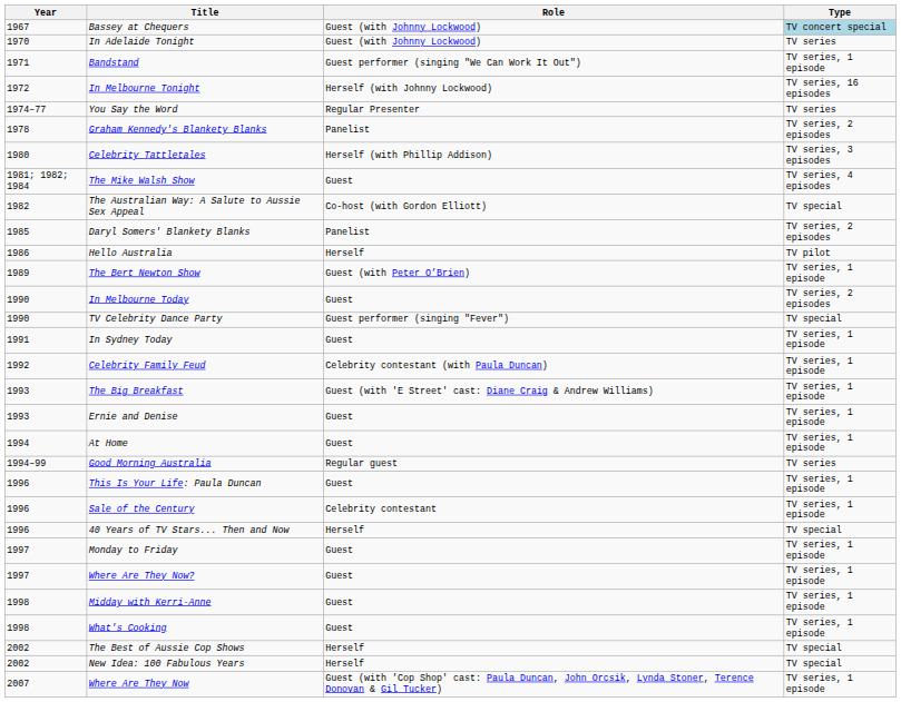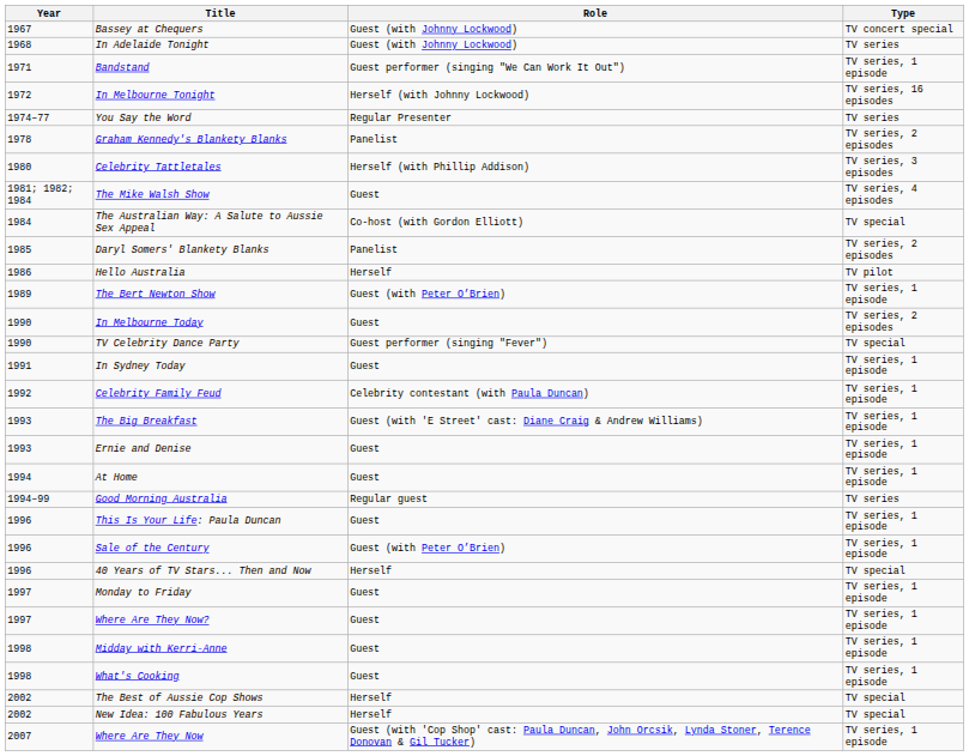Bassey at Chequers | Type: lightblue background -> no background
In Adelaide Tonight | Year: 1970 -> 1968
The Australian Way: A Salute to Aussie Sex Appeal | Year: 1982 -> 1984
Sale of the Century | Role: Celebrity contestant -> Guest (with Peter O’Brien)
